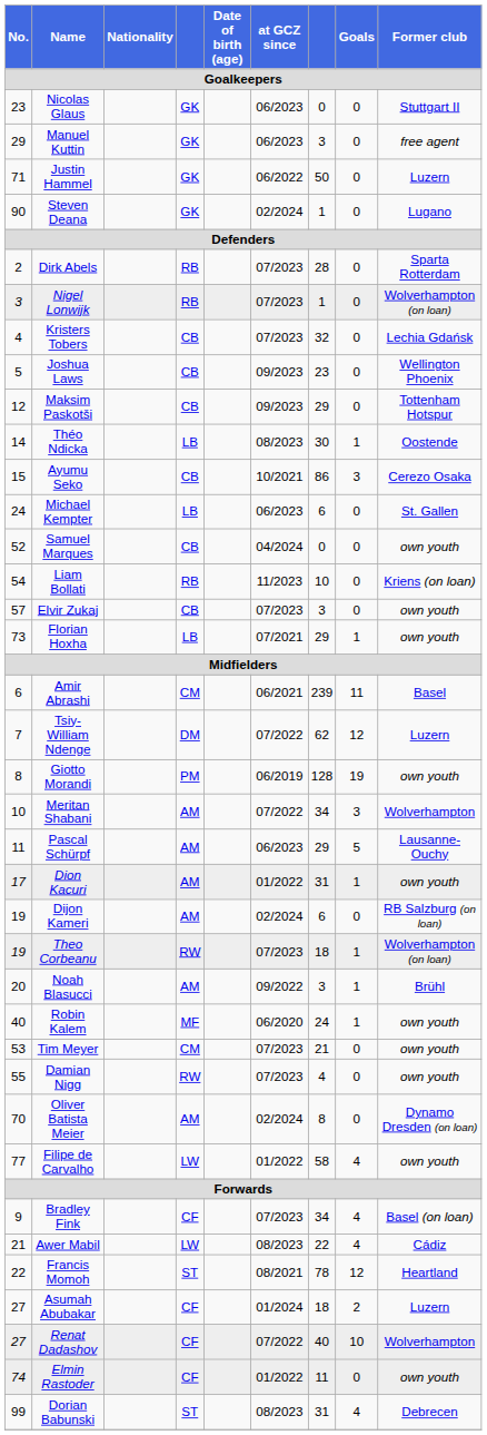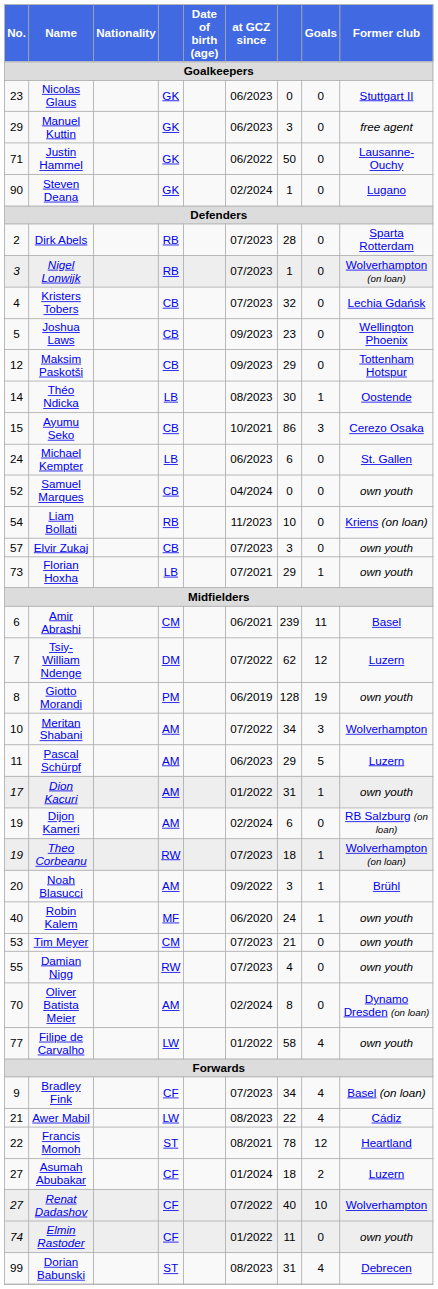Justin Hammel | Former club: Luzern -> Lausanne-Ouchy
Pascal Schürpf | Former club: Lausanne-Ouchy -> Luzern
